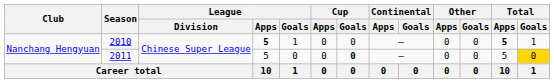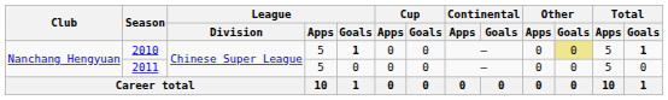2010 | League / Apps: bold -> normal
2010 | League / Goals: normal -> bold
2010 | Other / Goals: no background -> khaki background
2010 | Total / Apps: bold -> normal
2010 | Total / Goals: normal -> bold
2011 | Cup / Goals: bold -> normal
2011 | Total / Goals: gold background -> no background
